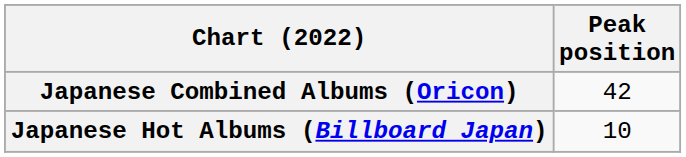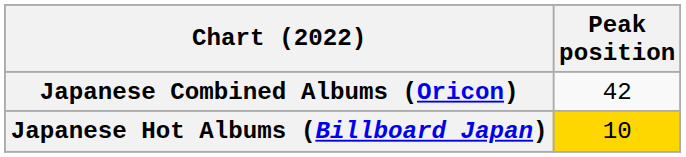Japanese Hot Albums (Billboard Japan) | Peak position: no background -> gold background
